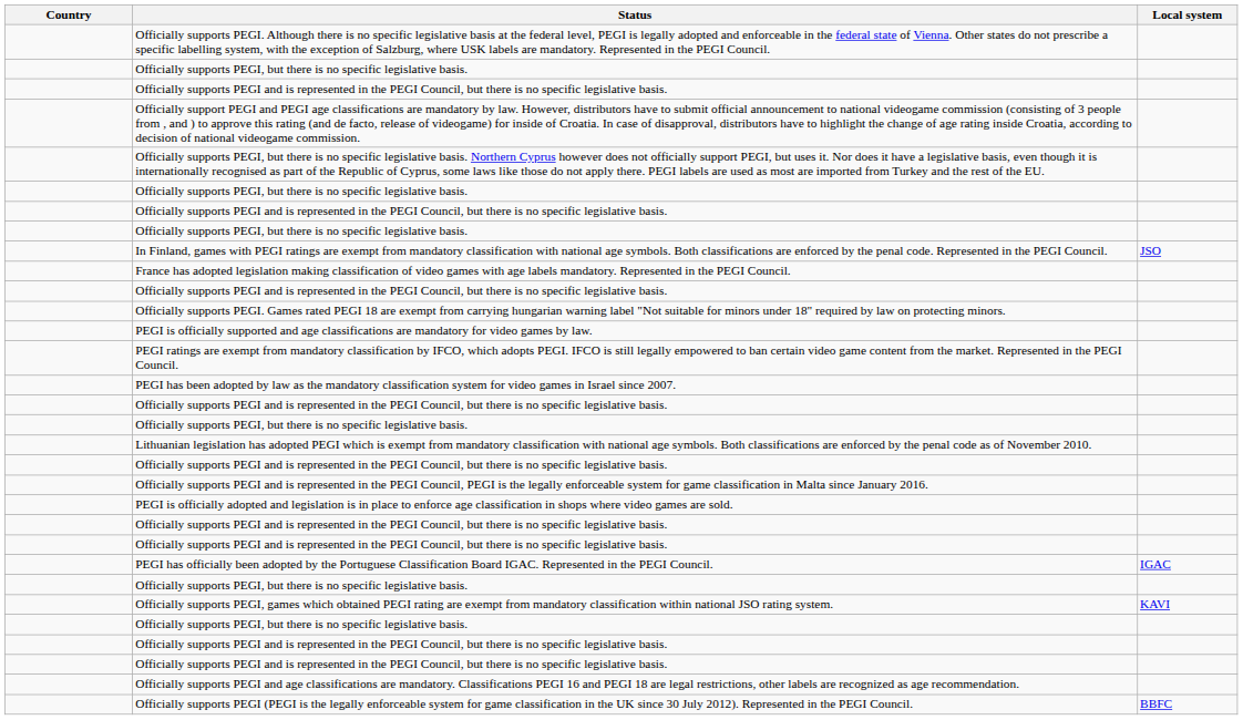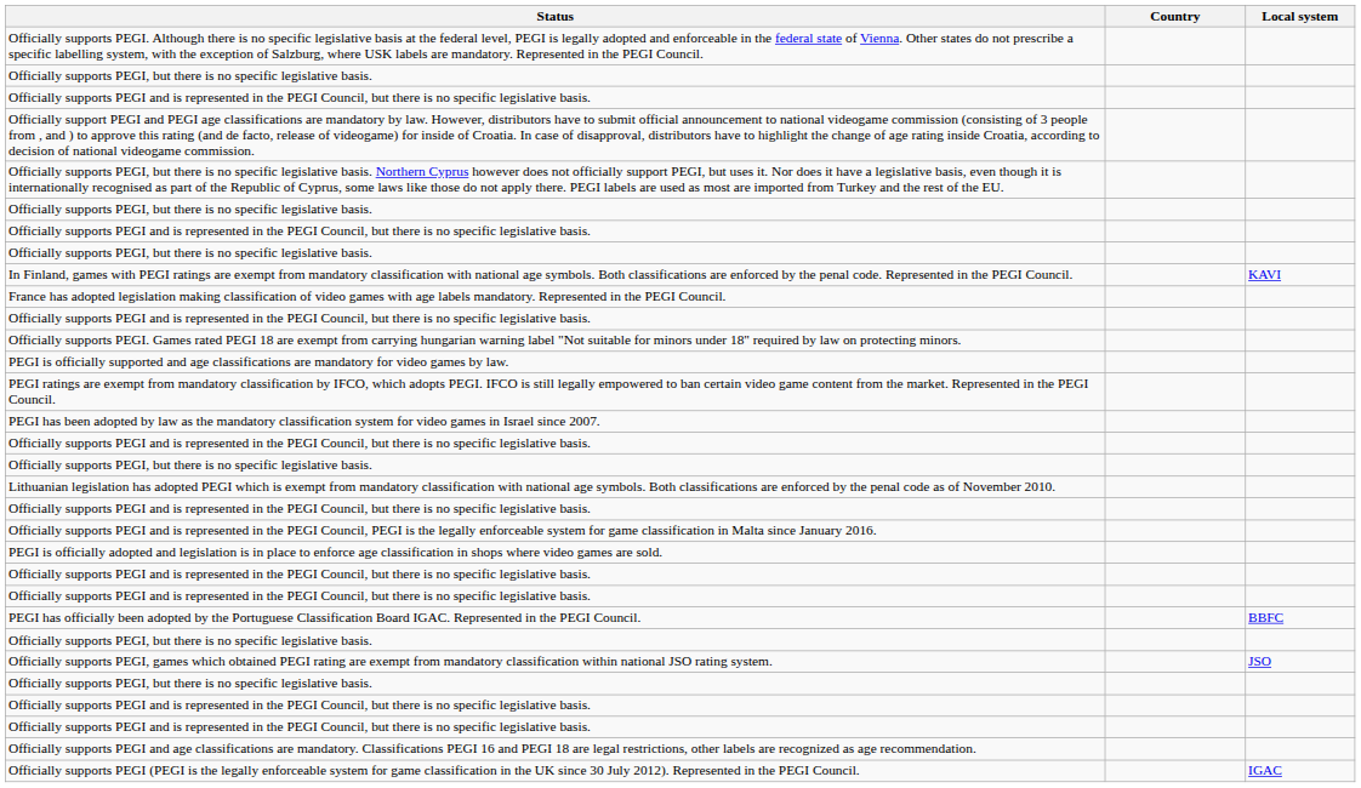columns swapped: Country <-> Status
row 10 | Local system: JSO -> KAVI
row 25 | Local system: IGAC -> BBFC
row 27 | Local system: KAVI -> JSO
row 32 | Local system: BBFC -> IGAC
